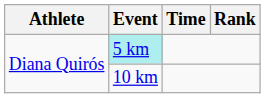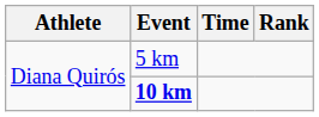5 km | Event: paleturquoise background -> no background
10 km | Event: normal -> bold
